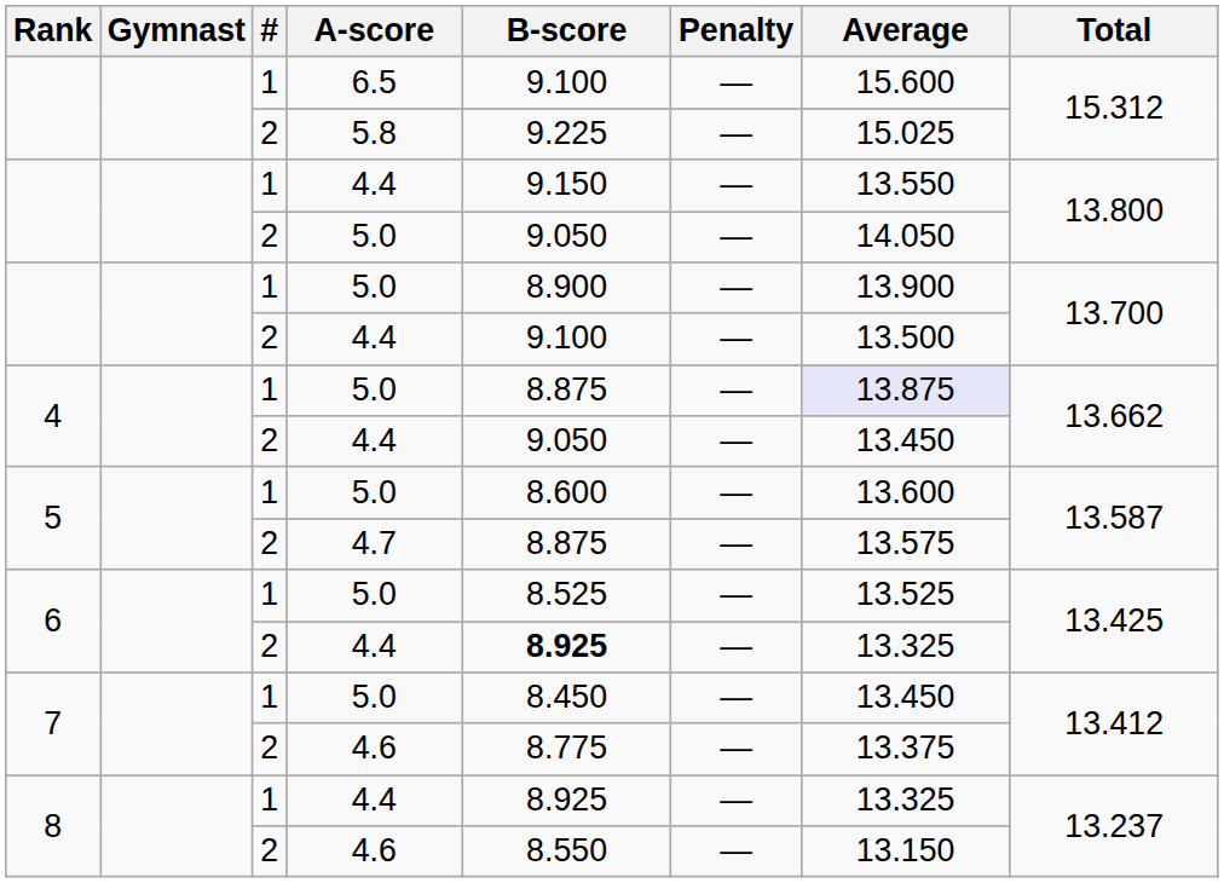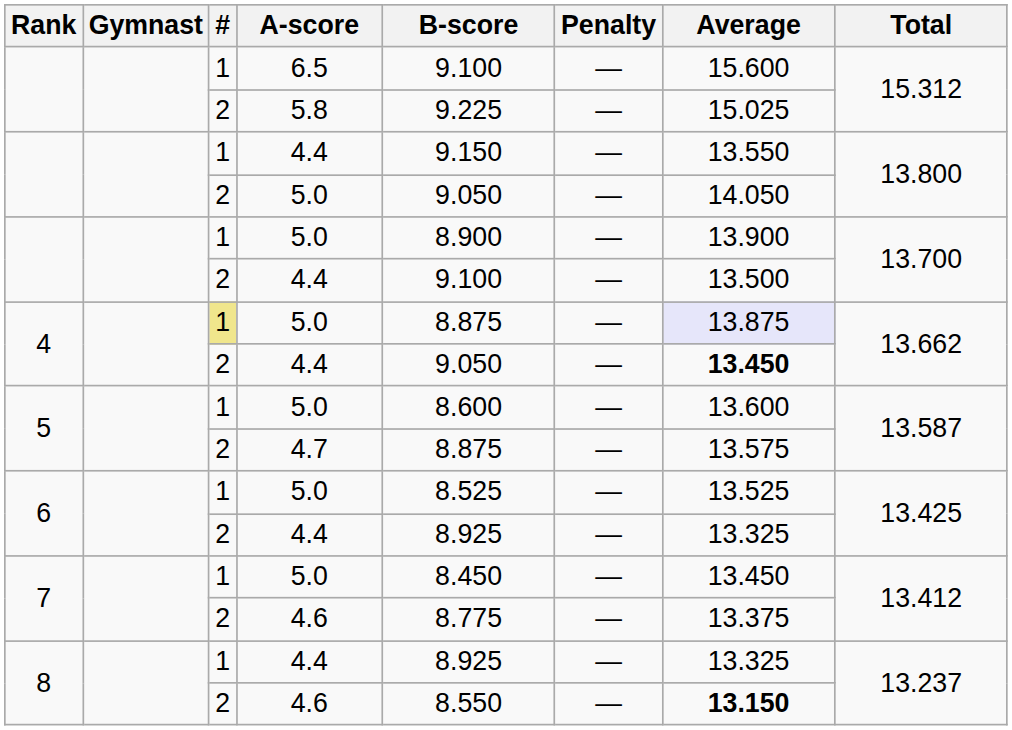4 / 5.0 | #: no background -> khaki background
4 / 4.4 | Average: normal -> bold
6 / 4.4 | B-score: bold -> normal
8 / 4.6 | Average: normal -> bold
